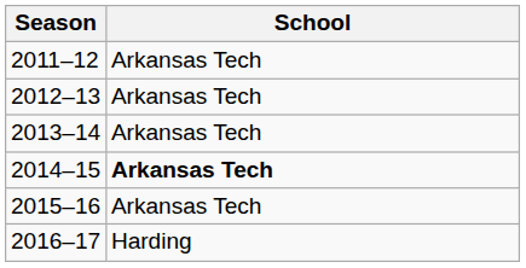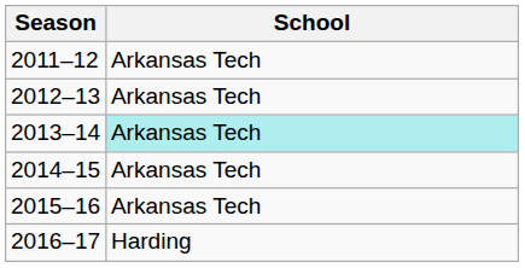2013–14 | School: no background -> paleturquoise background
2014–15 | School: bold -> normal
